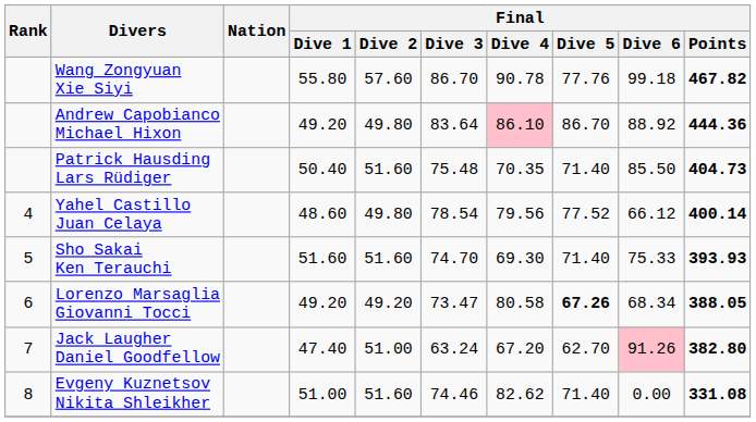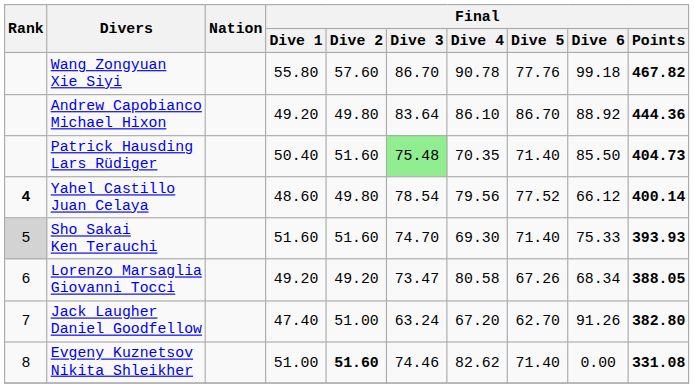Andrew Capobianco Michael Hixon | Final / Dive 4: pink background -> no background
Patrick Hausding Lars Rüdiger | Final / Dive 3: no background -> lightgreen background
Yahel Castillo Juan Celaya | Rank: normal -> bold
Sho Sakai Ken Terauchi | Rank: no background -> lightgrey background
Lorenzo Marsaglia Giovanni Tocci | Final / Dive 5: bold -> normal
Jack Laugher Daniel Goodfellow | Final / Dive 6: pink background -> no background
Evgeny Kuznetsov Nikita Shleikher | Final / Dive 2: normal -> bold
